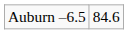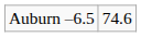Auburn –6.5 | column 2: 84.6 -> 74.6
